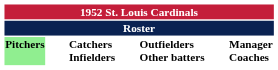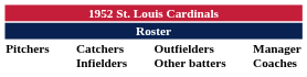Pitchers | column 1: lightgreen background -> no background
